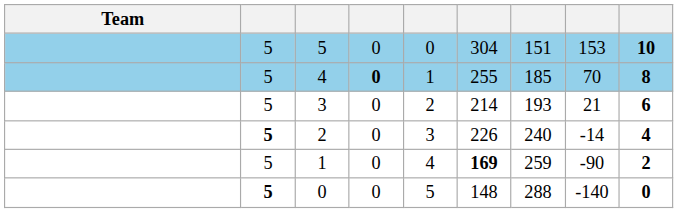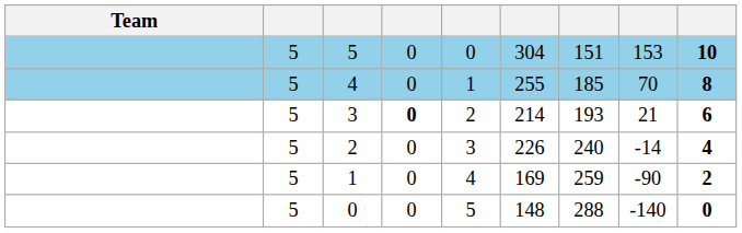row 3 | column 4: bold -> normal
row 4 | column 4: normal -> bold
row 5 | column 2: bold -> normal
row 6 | column 6: bold -> normal
row 7 | column 2: bold -> normal
